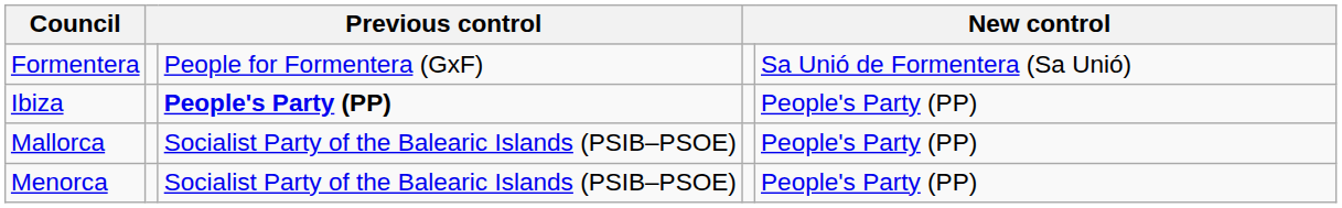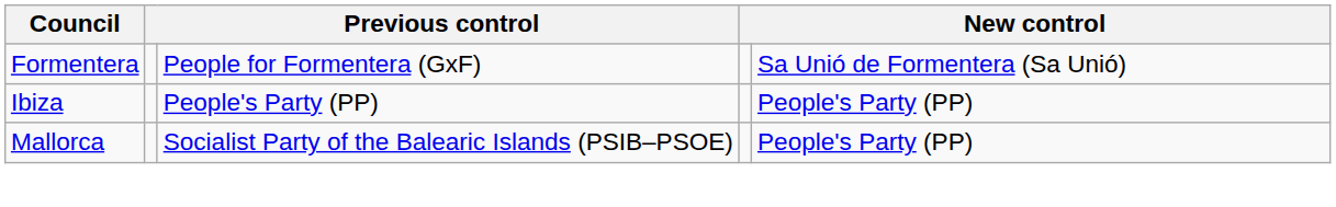Ibiza | column 3: bold -> normal
- row: Menorca | Socialist Party of the Balearic Islands (PSIB–PSOE) | People's Party (PP)
